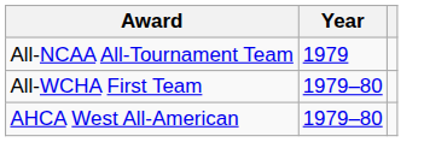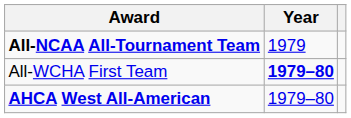row 2 | Award: normal -> bold
row 3 | Year: normal -> bold
row 4 | Award: normal -> bold
